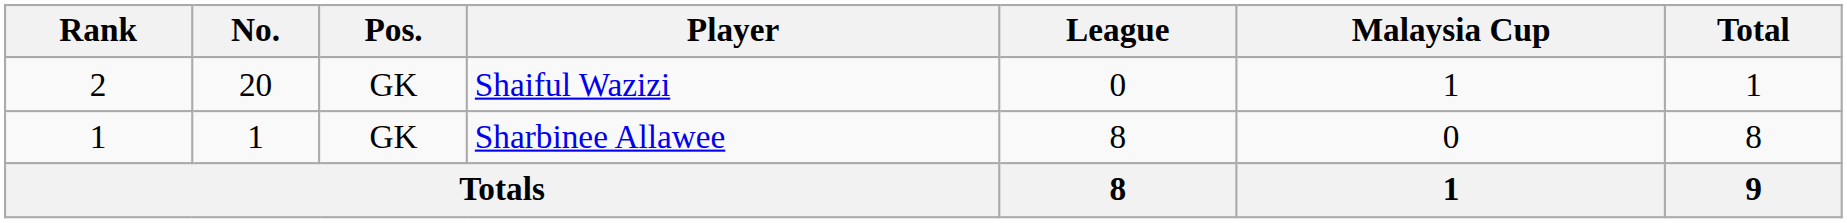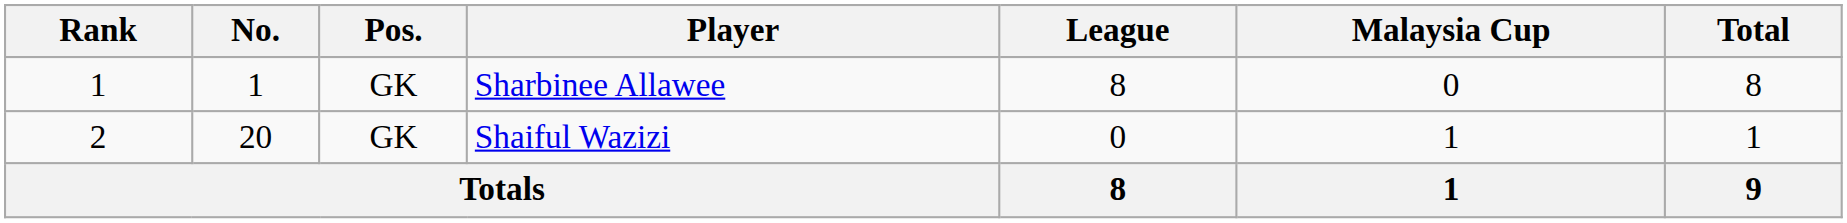rows swapped: Sharbinee Allawee <-> Shaiful Wazizi
